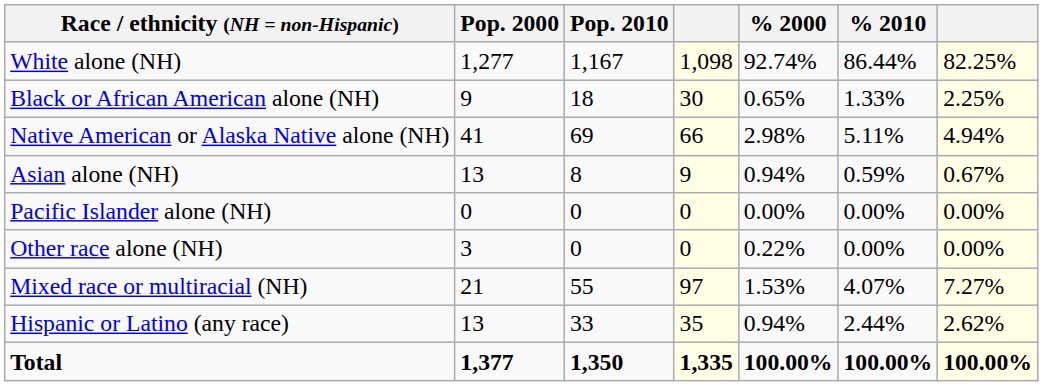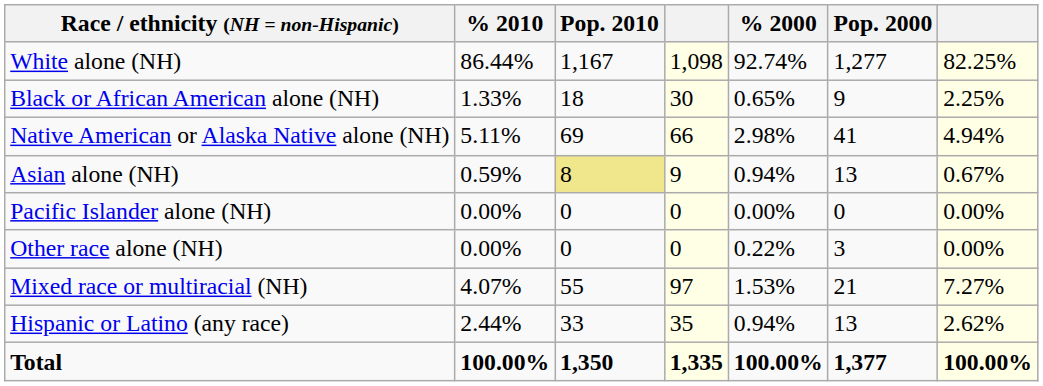columns swapped: Pop. 2000 <-> % 2010
Asian alone (NH) | Pop. 2010: no background -> khaki background
